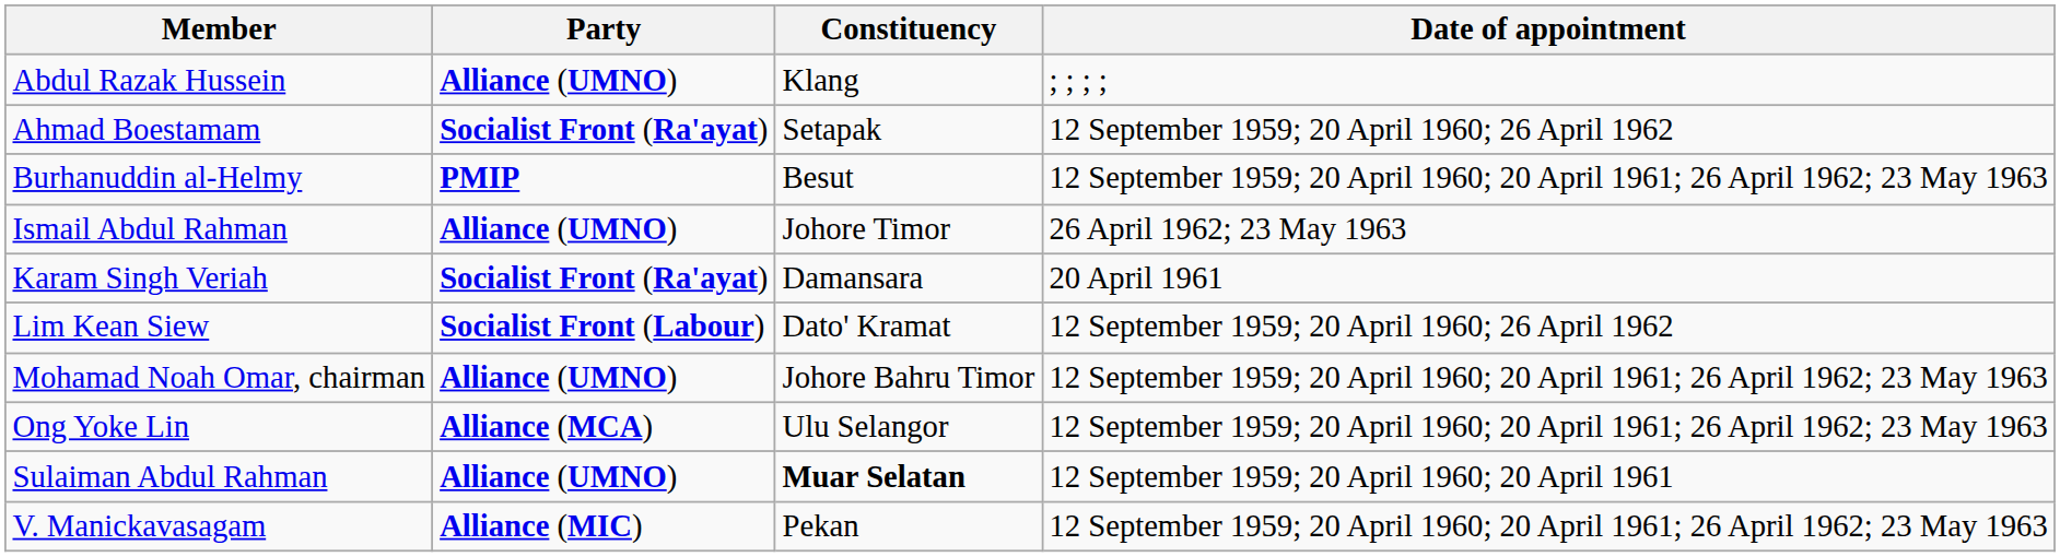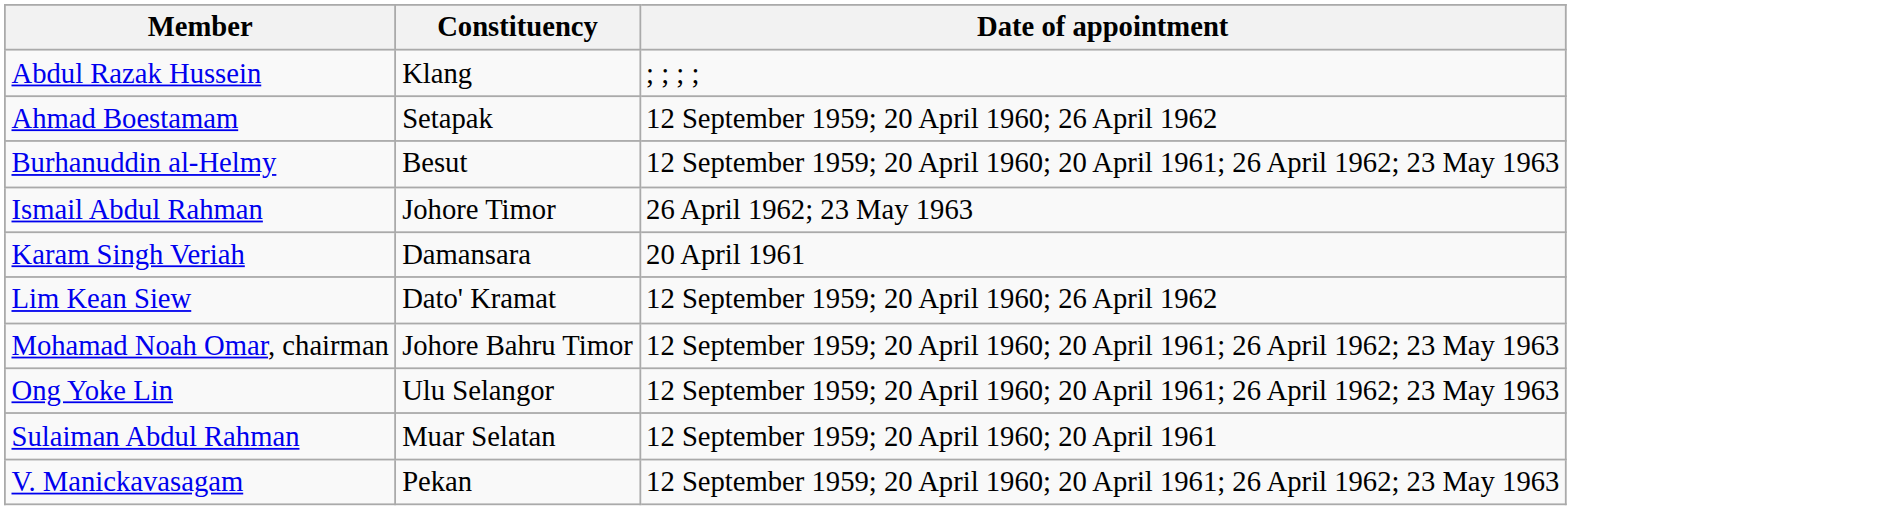- column: Party | Alliance (UMNO) | Socialist Front (Ra'ayat) | PMIP | Alliance (UMNO) | Socialist Front (Ra'ayat) | Socialist Front (Labour) | Alliance (UMNO) | Alliance (MCA) | Alliance (UMNO) | Alliance (MIC)
Sulaiman Abdul Rahman | Constituency: bold -> normal
